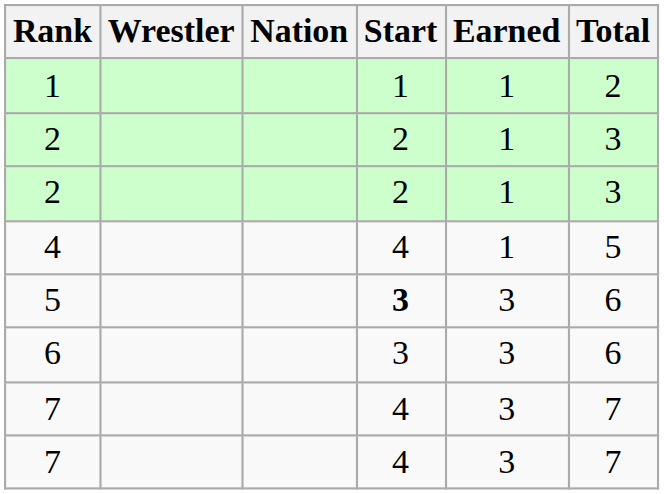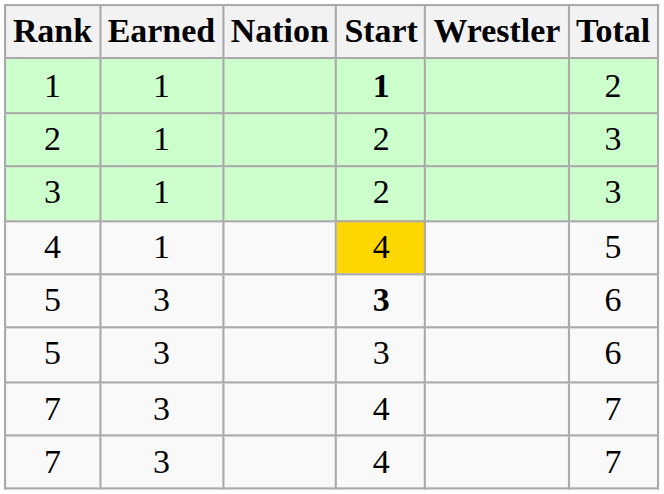columns swapped: Wrestler <-> Earned
row 2 | Start: normal -> bold
row 4 | Rank: 2 -> 3
row 5 | Start: no background -> gold background
row 7 | Rank: 6 -> 5
